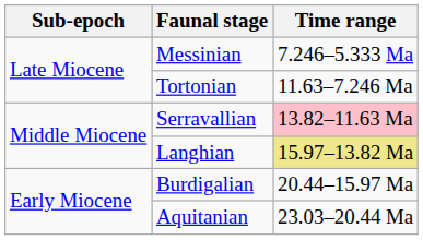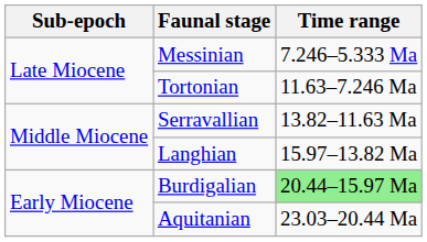Serravallian | Time range: pink background -> no background
Langhian | Time range: khaki background -> no background
Burdigalian | Time range: no background -> lightgreen background
